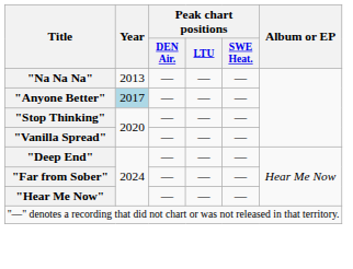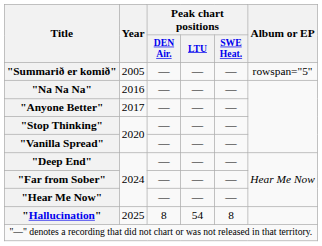+ row: "Summarið er komið" | 2005 | — | — | — | rowspan="5"
"Na Na Na" | Year: 2013 -> 2016
"Anyone Better" | Year: lightblue background -> no background
+ row: "Hallucination" | 2025 | 8 | 54 | 8
